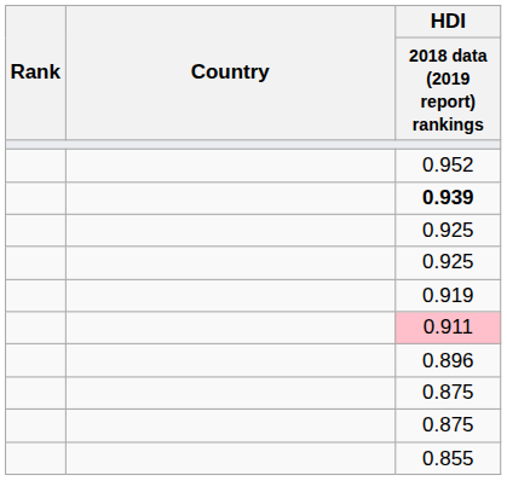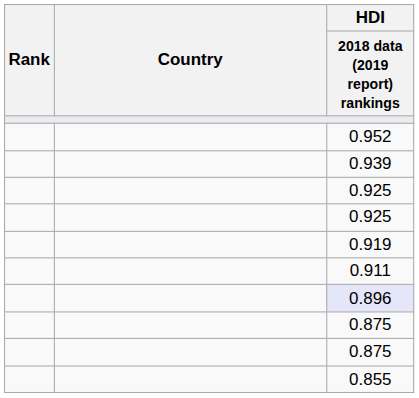0.939 | HDI / 2018 data (2019 report) rankings: bold -> normal
0.911 | HDI / 2018 data (2019 report) rankings: pink background -> no background
0.896 | HDI / 2018 data (2019 report) rankings: no background -> lavender background
